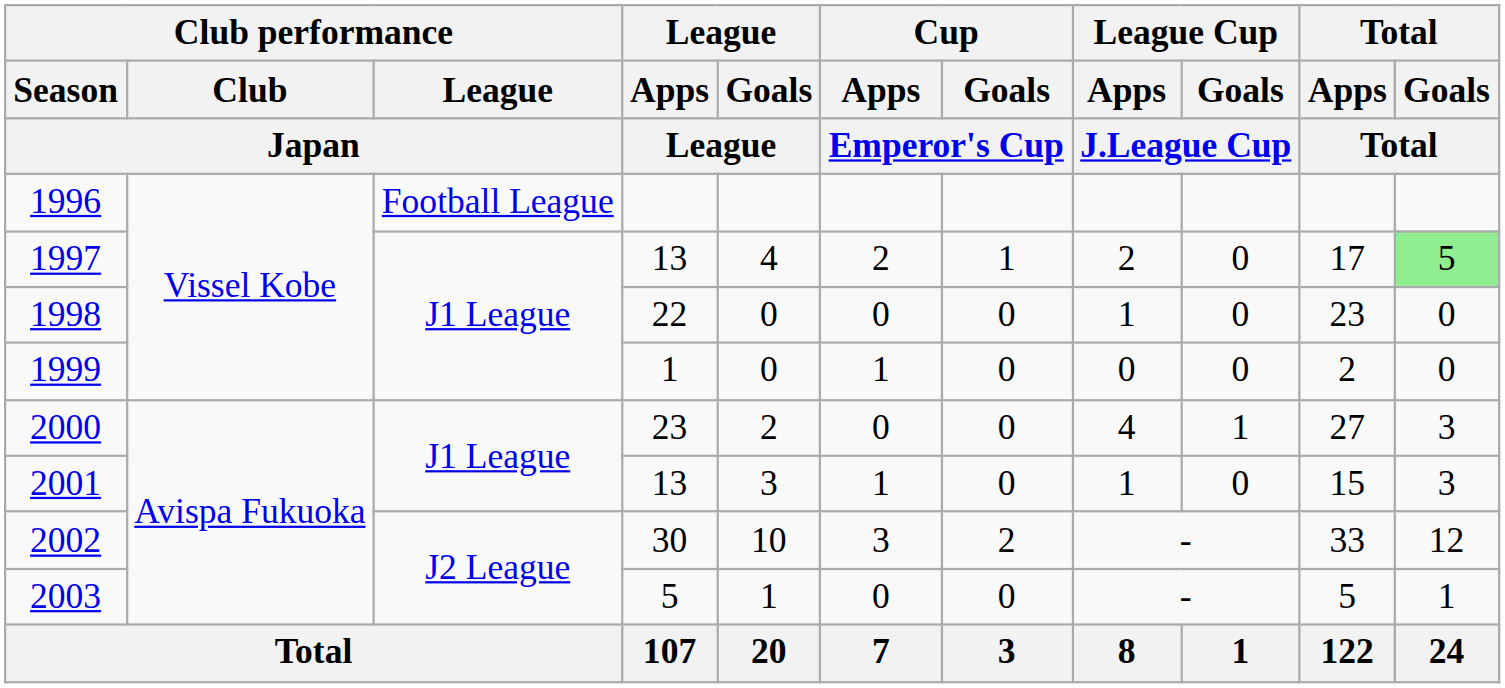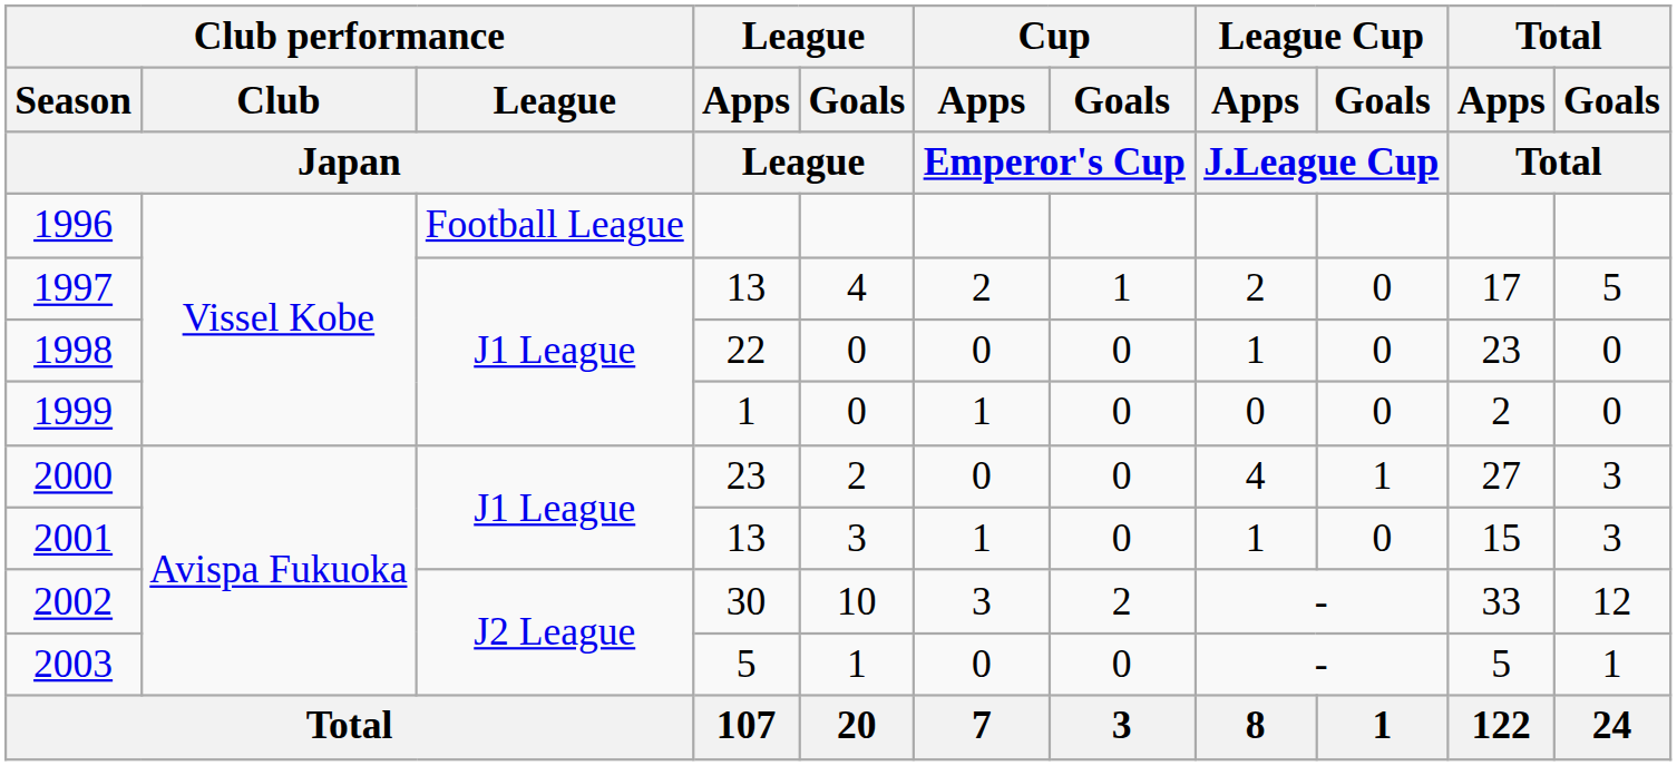1997 | Total / Goals / Total: lightgreen background -> no background
